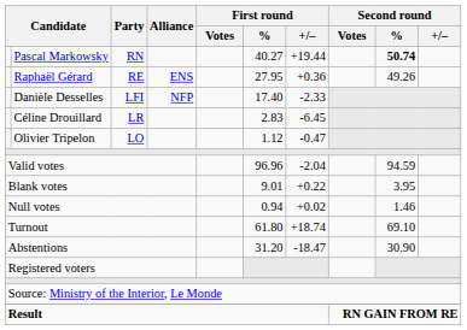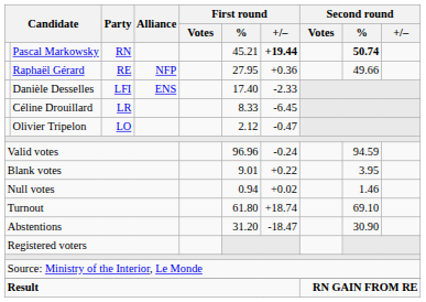Pascal Markowsky | First round / %: 40.27 -> 45.21
Pascal Markowsky | First round / +/–: normal -> bold
Raphaël Gérard | Alliance: ENS -> NFP
Raphaël Gérard | Second round / %: 49.26 -> 49.66
Danièle Desselles | Alliance: NFP -> ENS
Céline Drouillard | First round / %: 2.83 -> 8.33
Olivier Tripelon | First round / %: 1.12 -> 2.12
Valid votes | First round / +/–: -2.04 -> -0.24
